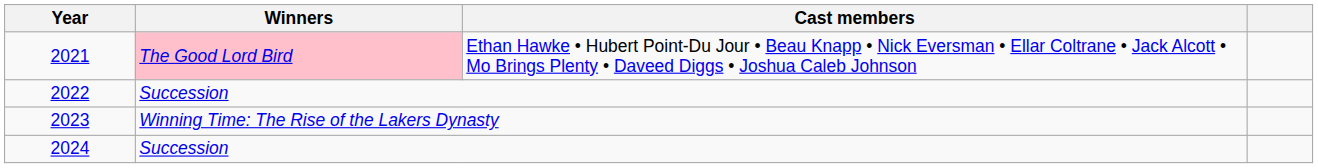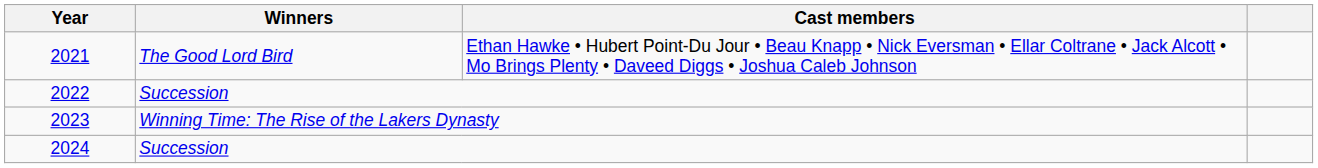2021 | Winners: pink background -> no background
